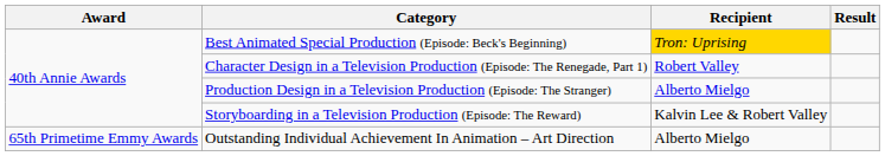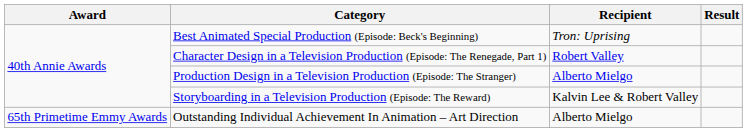Best Animated Special Production (Episode: Beck's Beginning) | Recipient: gold background -> no background
